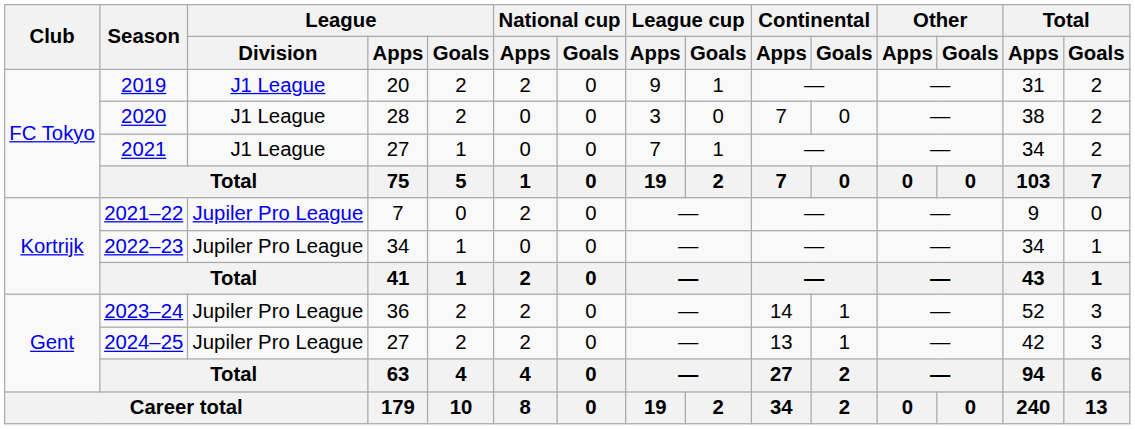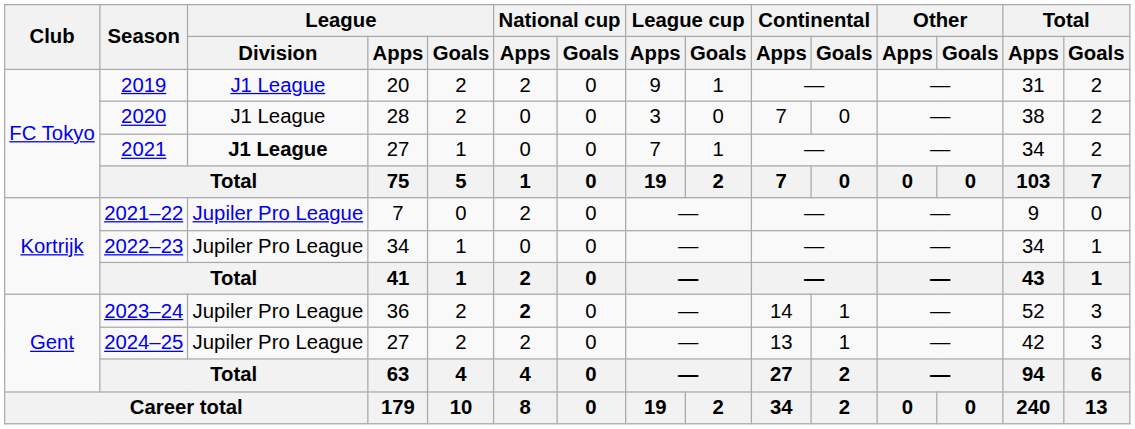2021 | League / Division: normal -> bold
2023–24 | National cup / Apps: normal -> bold
